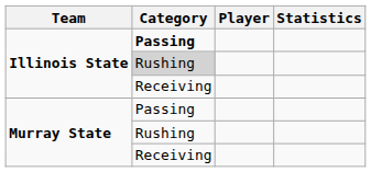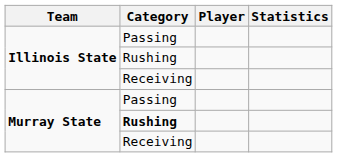Illinois State / Passing | Category: bold -> normal
Illinois State / Rushing | Category: lightgrey background -> no background
Murray State / Rushing | Category: normal -> bold
